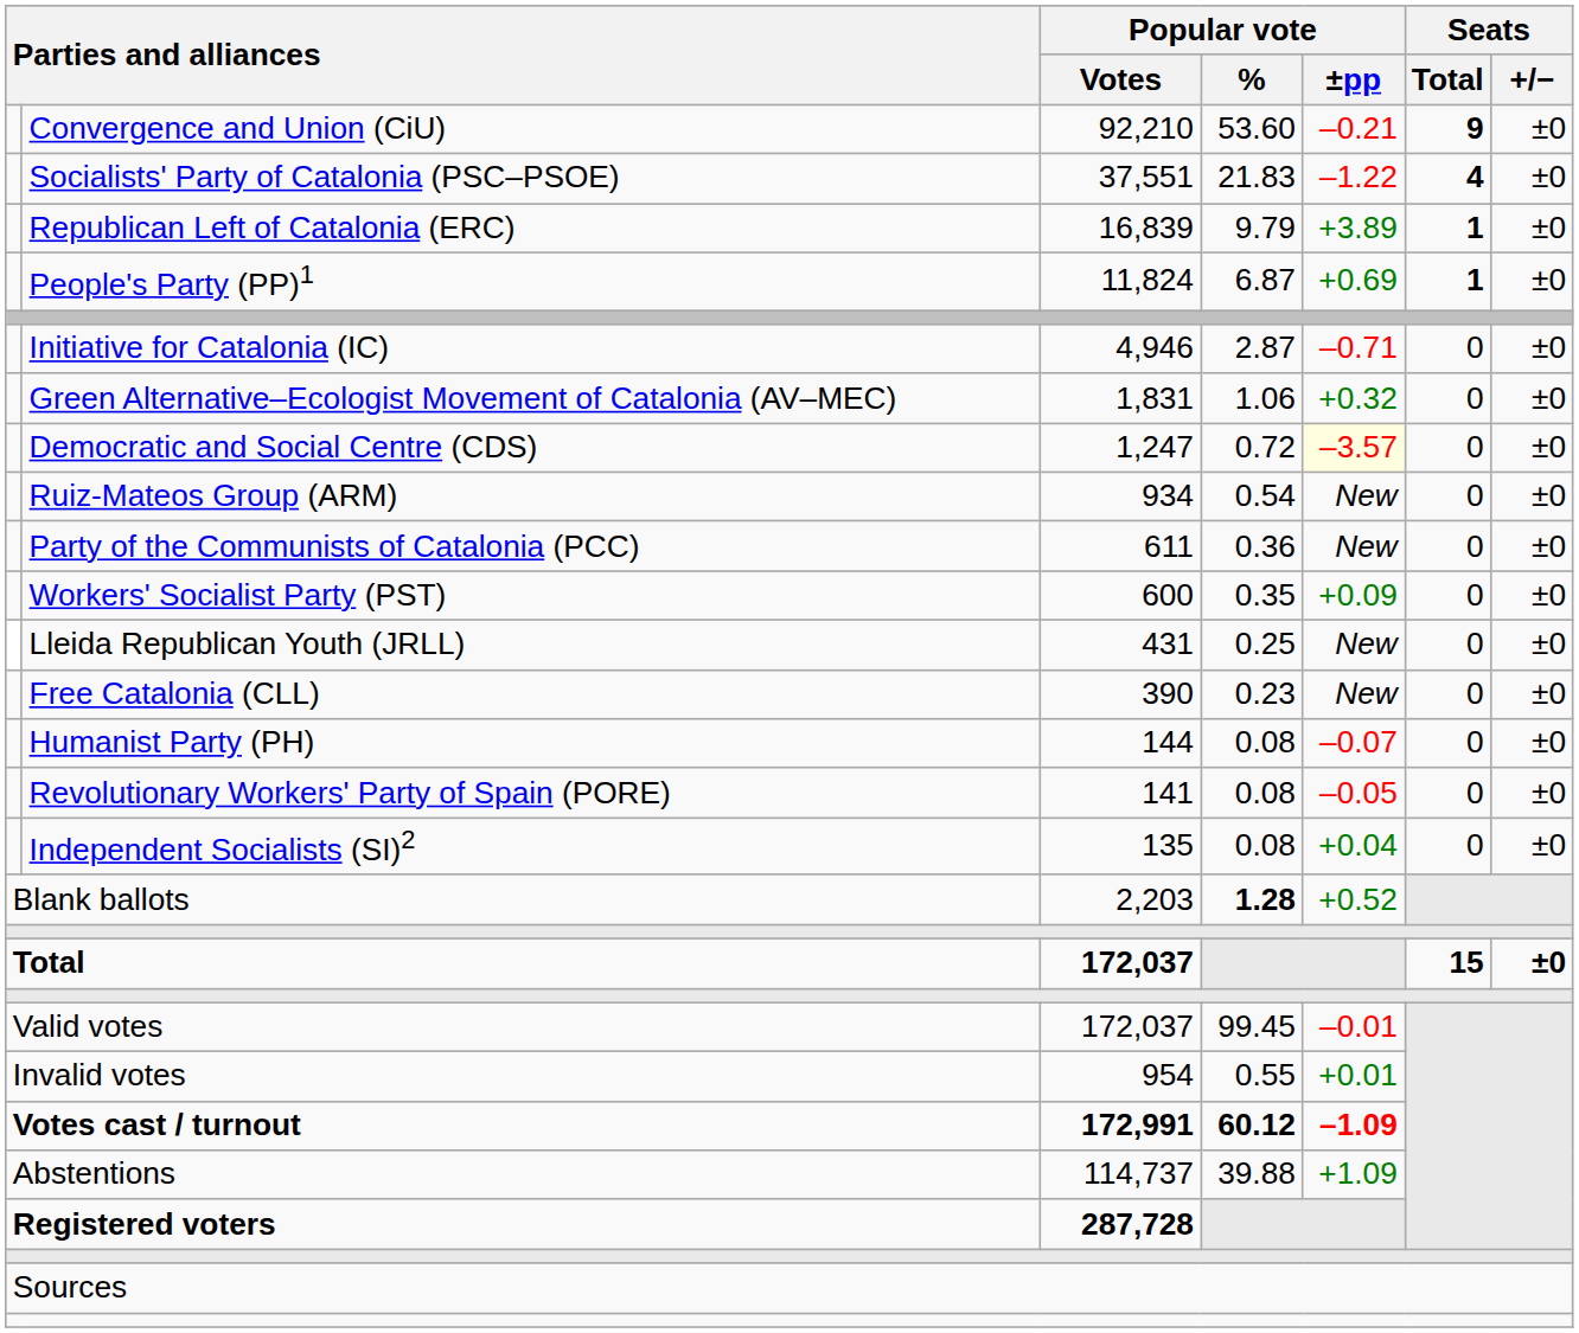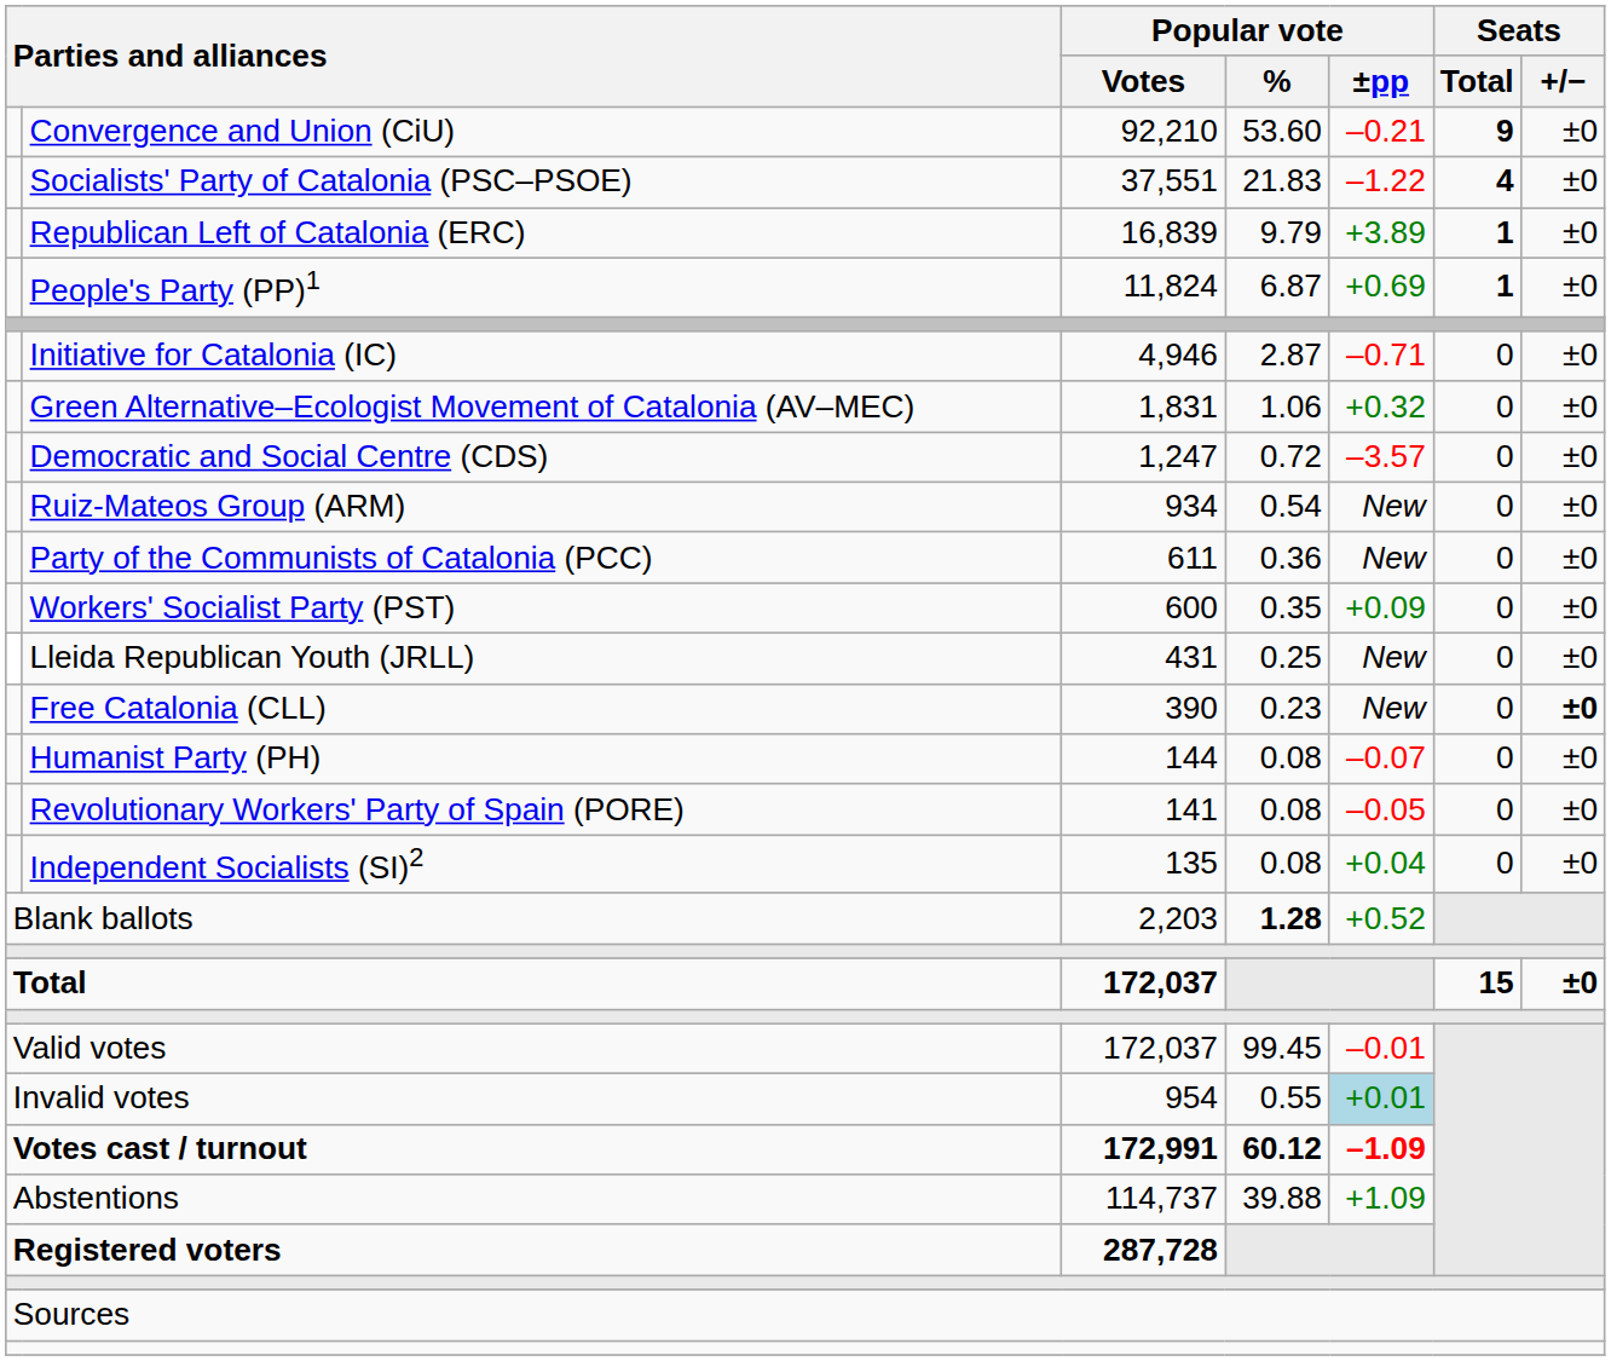Democratic and Social Centre (CDS) | Popular vote / ±pp: lightyellow background -> no background
Free Catalonia (CLL) | Seats / +/−: normal -> bold
Invalid votes | Popular vote / ±pp: no background -> lightblue background
